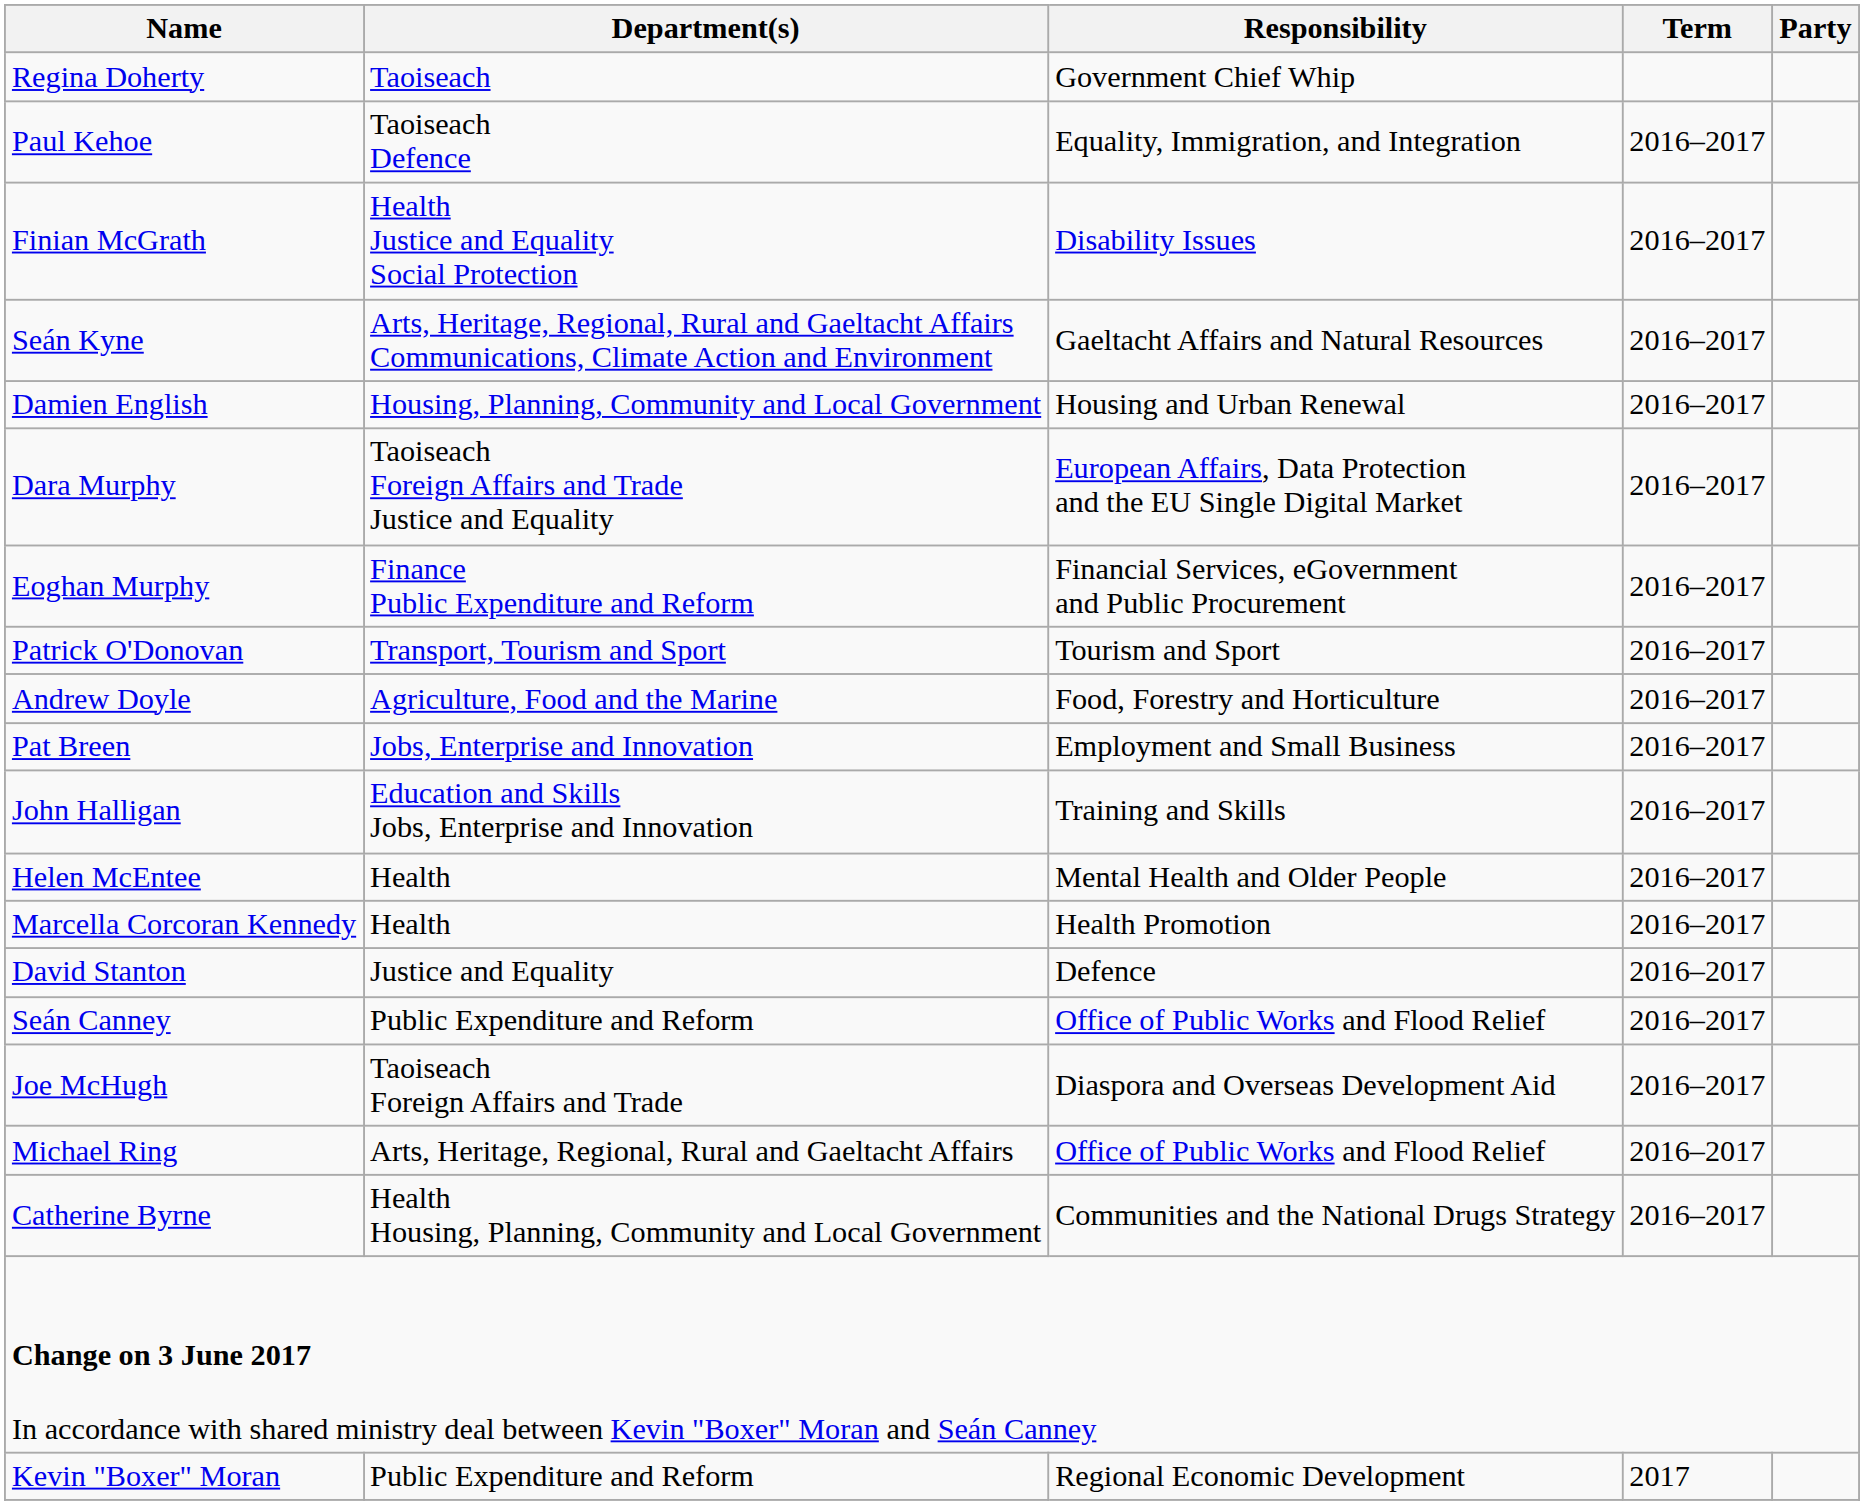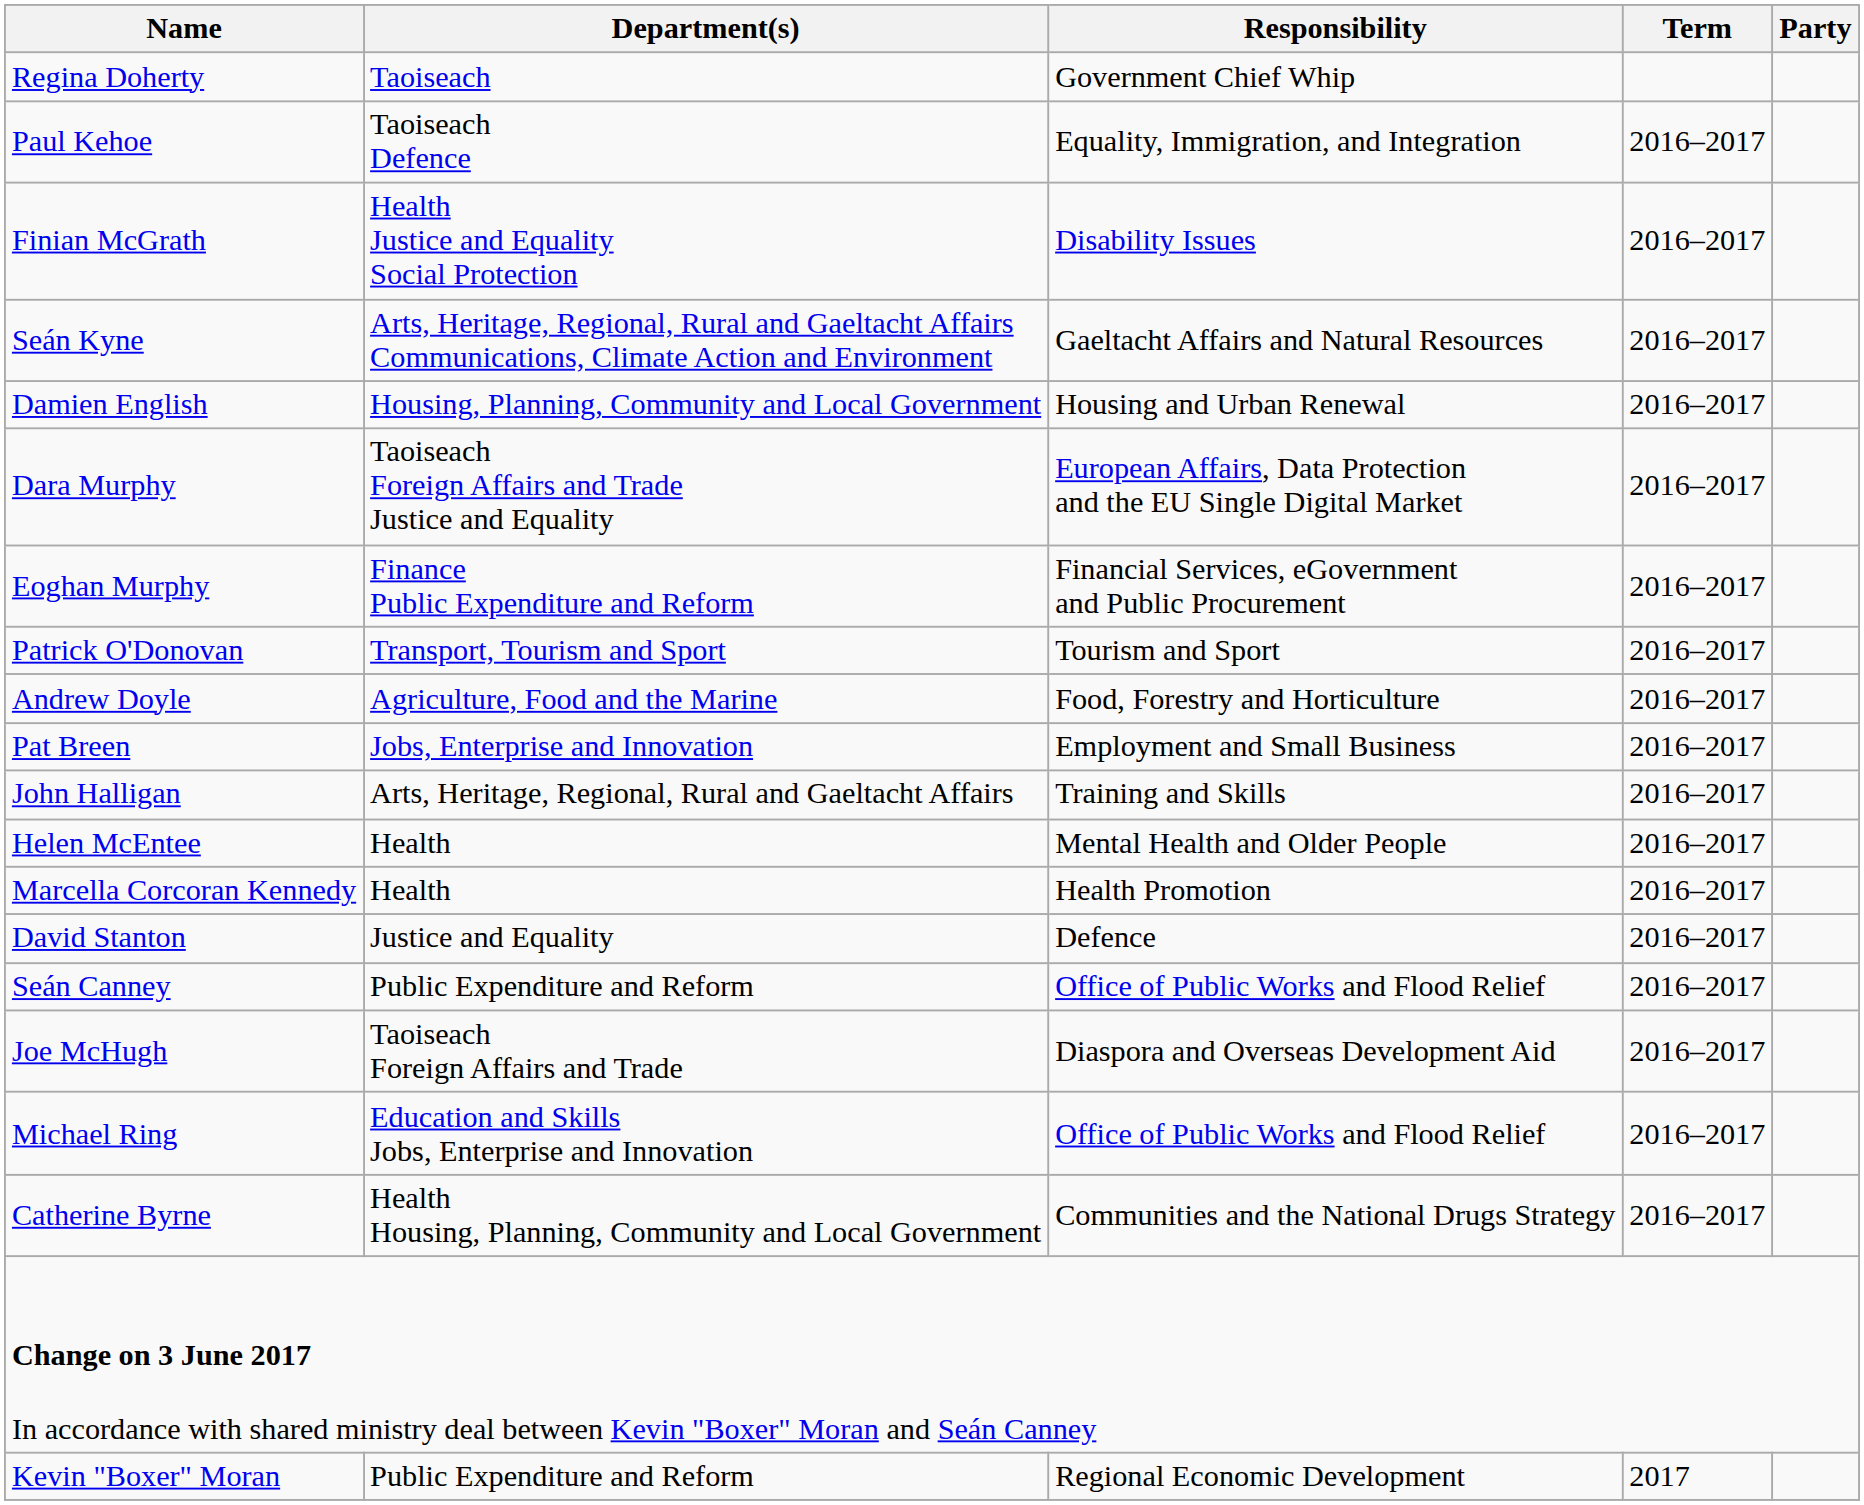John Halligan | Department(s): Education and Skills Jobs, Enterprise and Innovation -> Arts, Heritage, Regional, Rural and Gaeltacht Affairs
Michael Ring | Department(s): Arts, Heritage, Regional, Rural and Gaeltacht Affairs -> Education and Skills Jobs, Enterprise and Innovation
